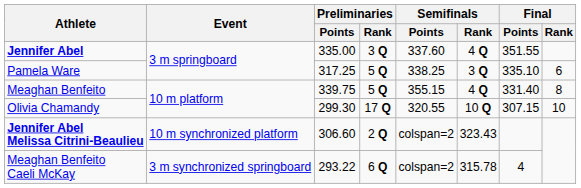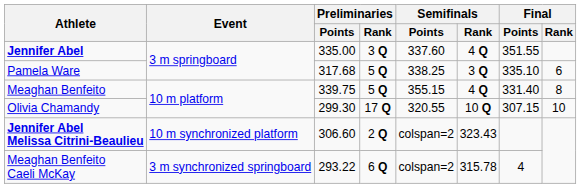Pamela Ware | Preliminaries / Points: 317.25 -> 317.68
